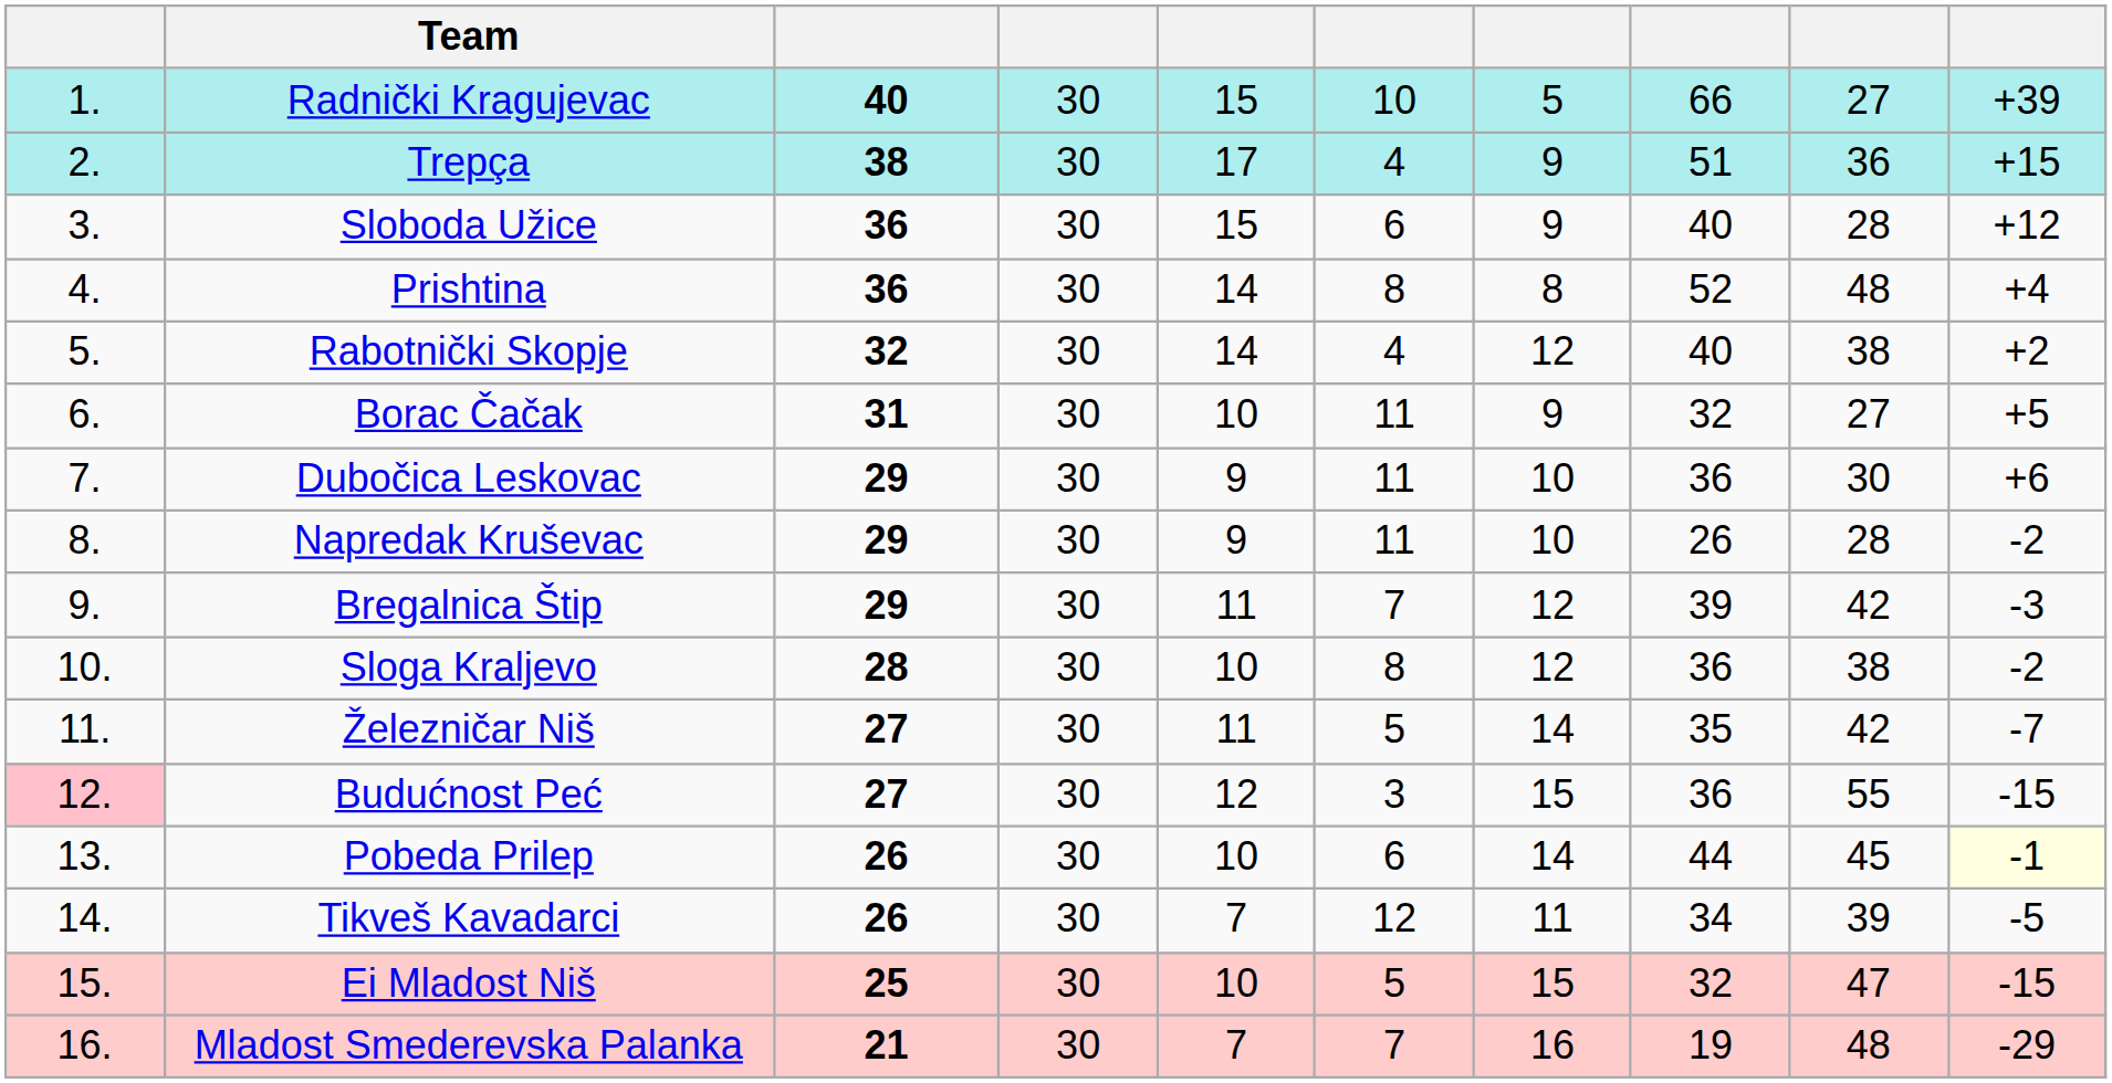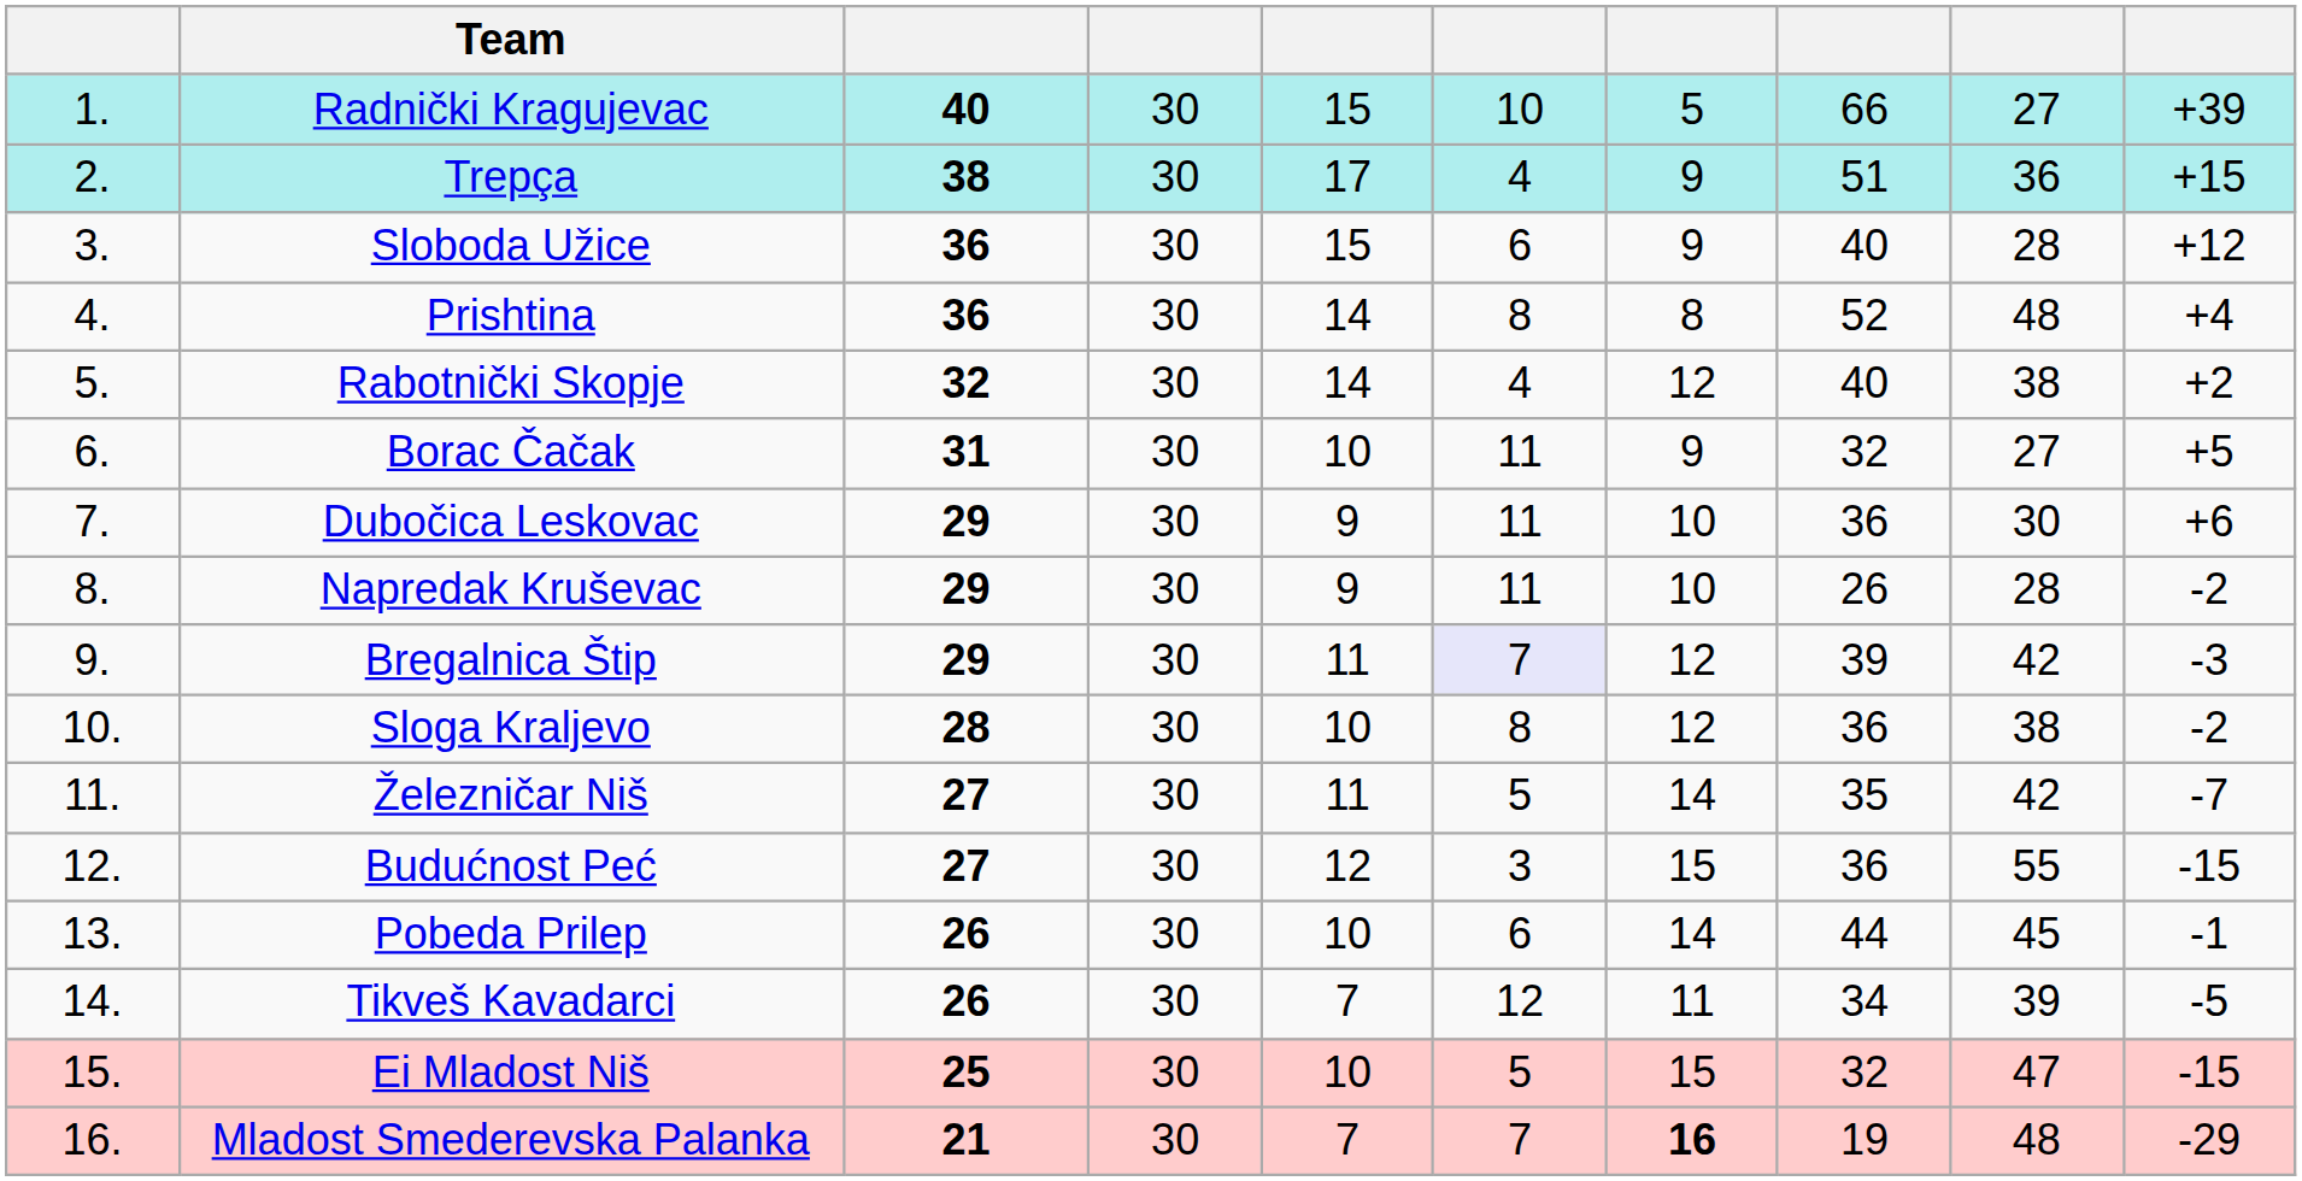Bregalnica Štip | column 6: no background -> lavender background
Budućnost Peć | column 1: pink background -> no background
Pobeda Prilep | column 10: lightyellow background -> no background
Mladost Smederevska Palanka | column 7: normal -> bold
